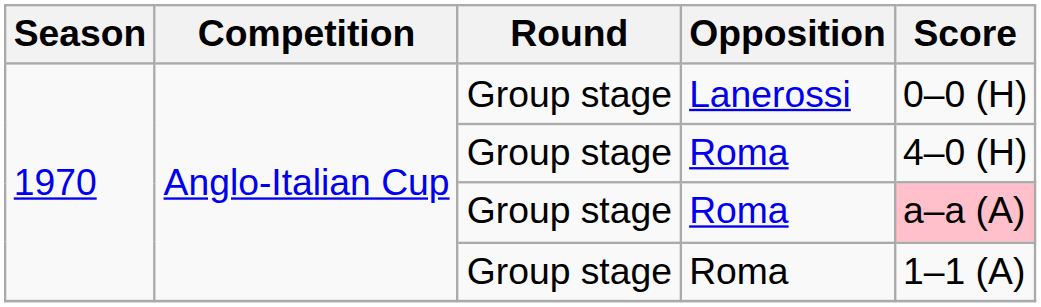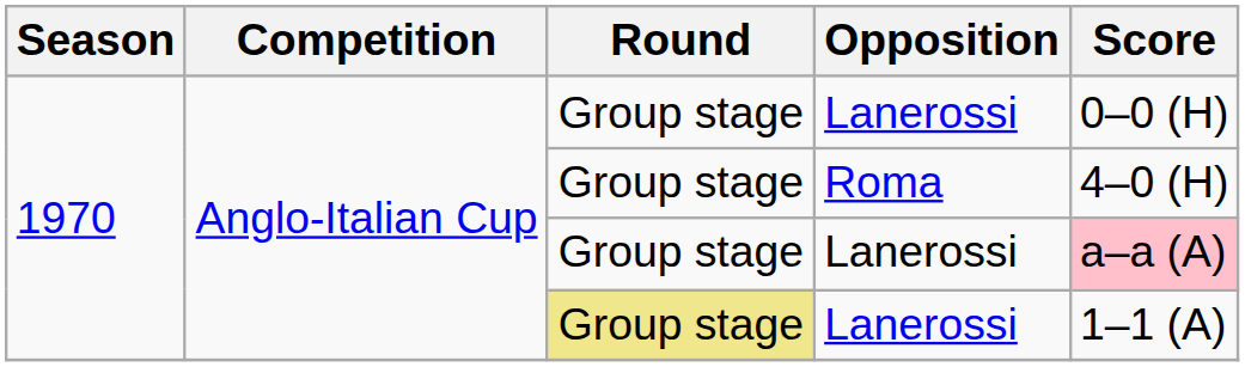row 4 | Opposition: Roma -> Lanerossi
row 5 | Round: no background -> khaki background
row 5 | Opposition: Roma -> Lanerossi
